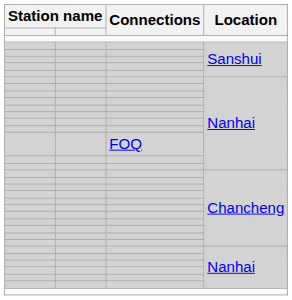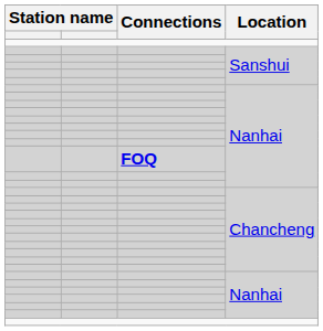FOQ / Nanhai | Connections: normal -> bold
